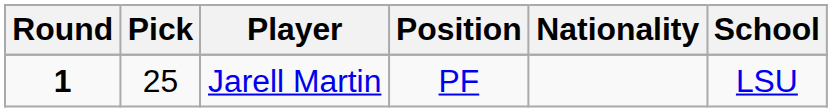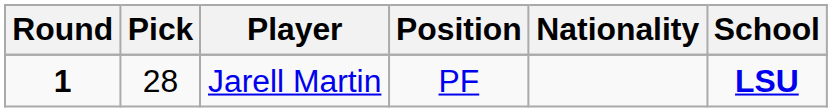Jarell Martin | Pick: 25 -> 28
Jarell Martin | School: normal -> bold
